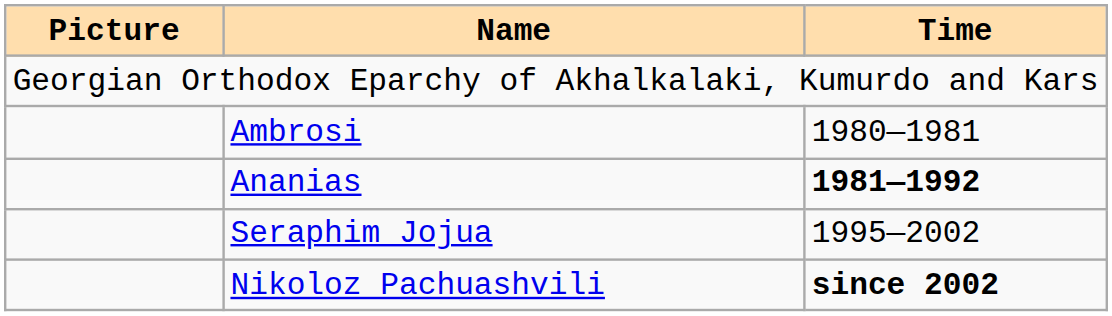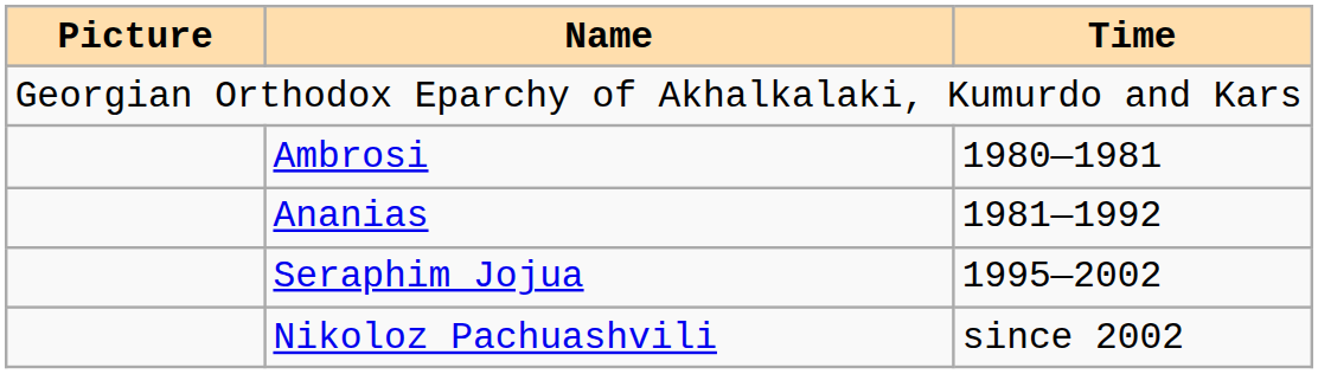Ananias | Time: bold -> normal
Nikoloz Pachuashvili | Time: bold -> normal
